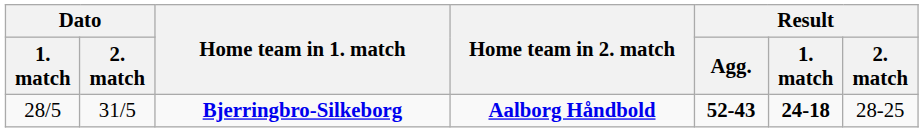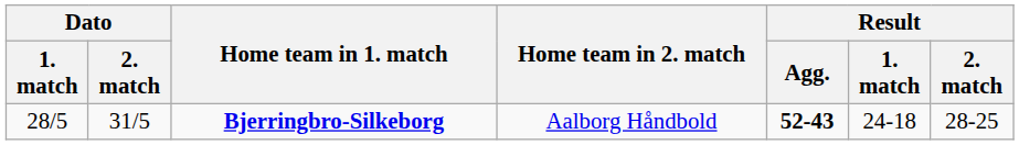Bjerringbro-Silkeborg | Home team in 2. match: bold -> normal
Bjerringbro-Silkeborg | Result / 1. match: bold -> normal
